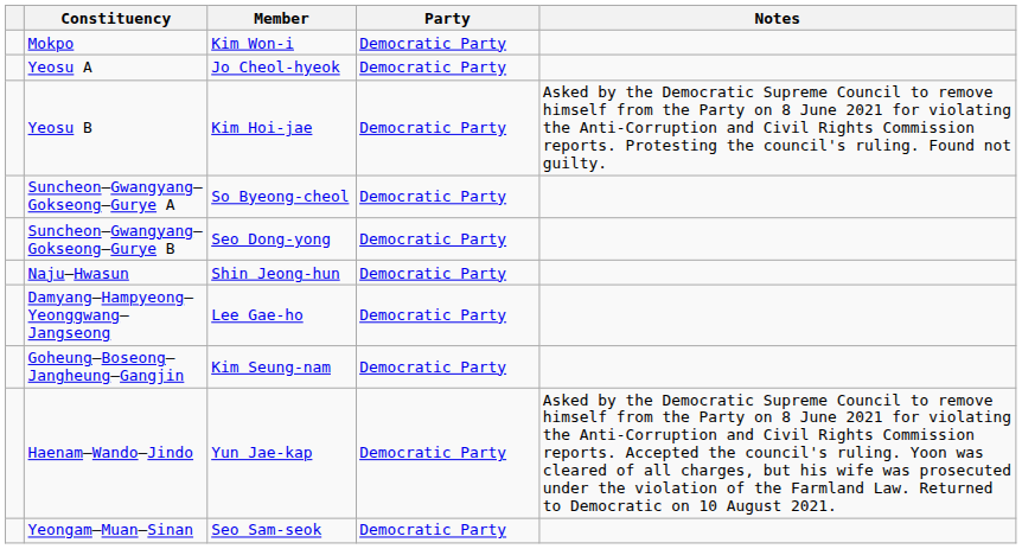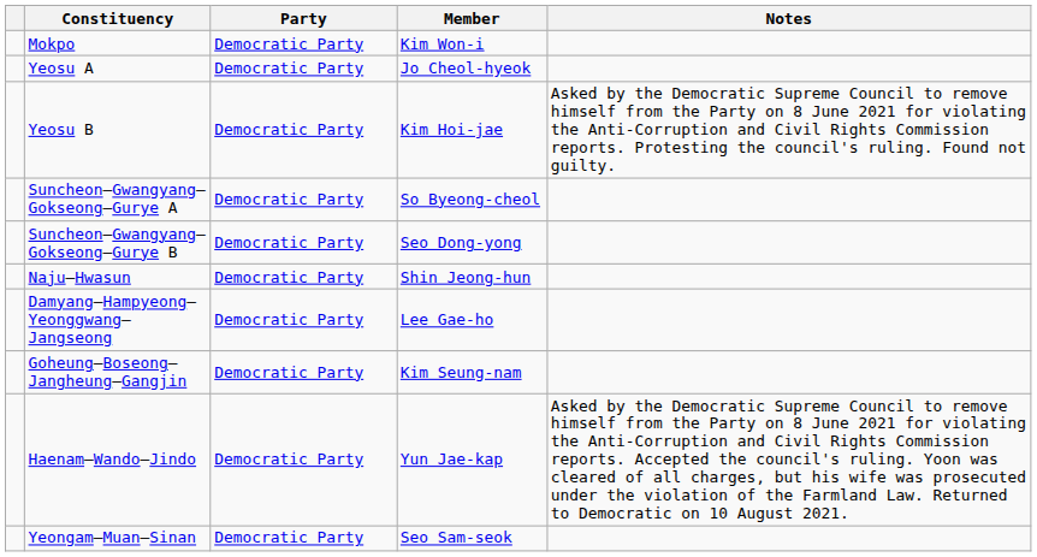columns swapped: Member <-> Party
